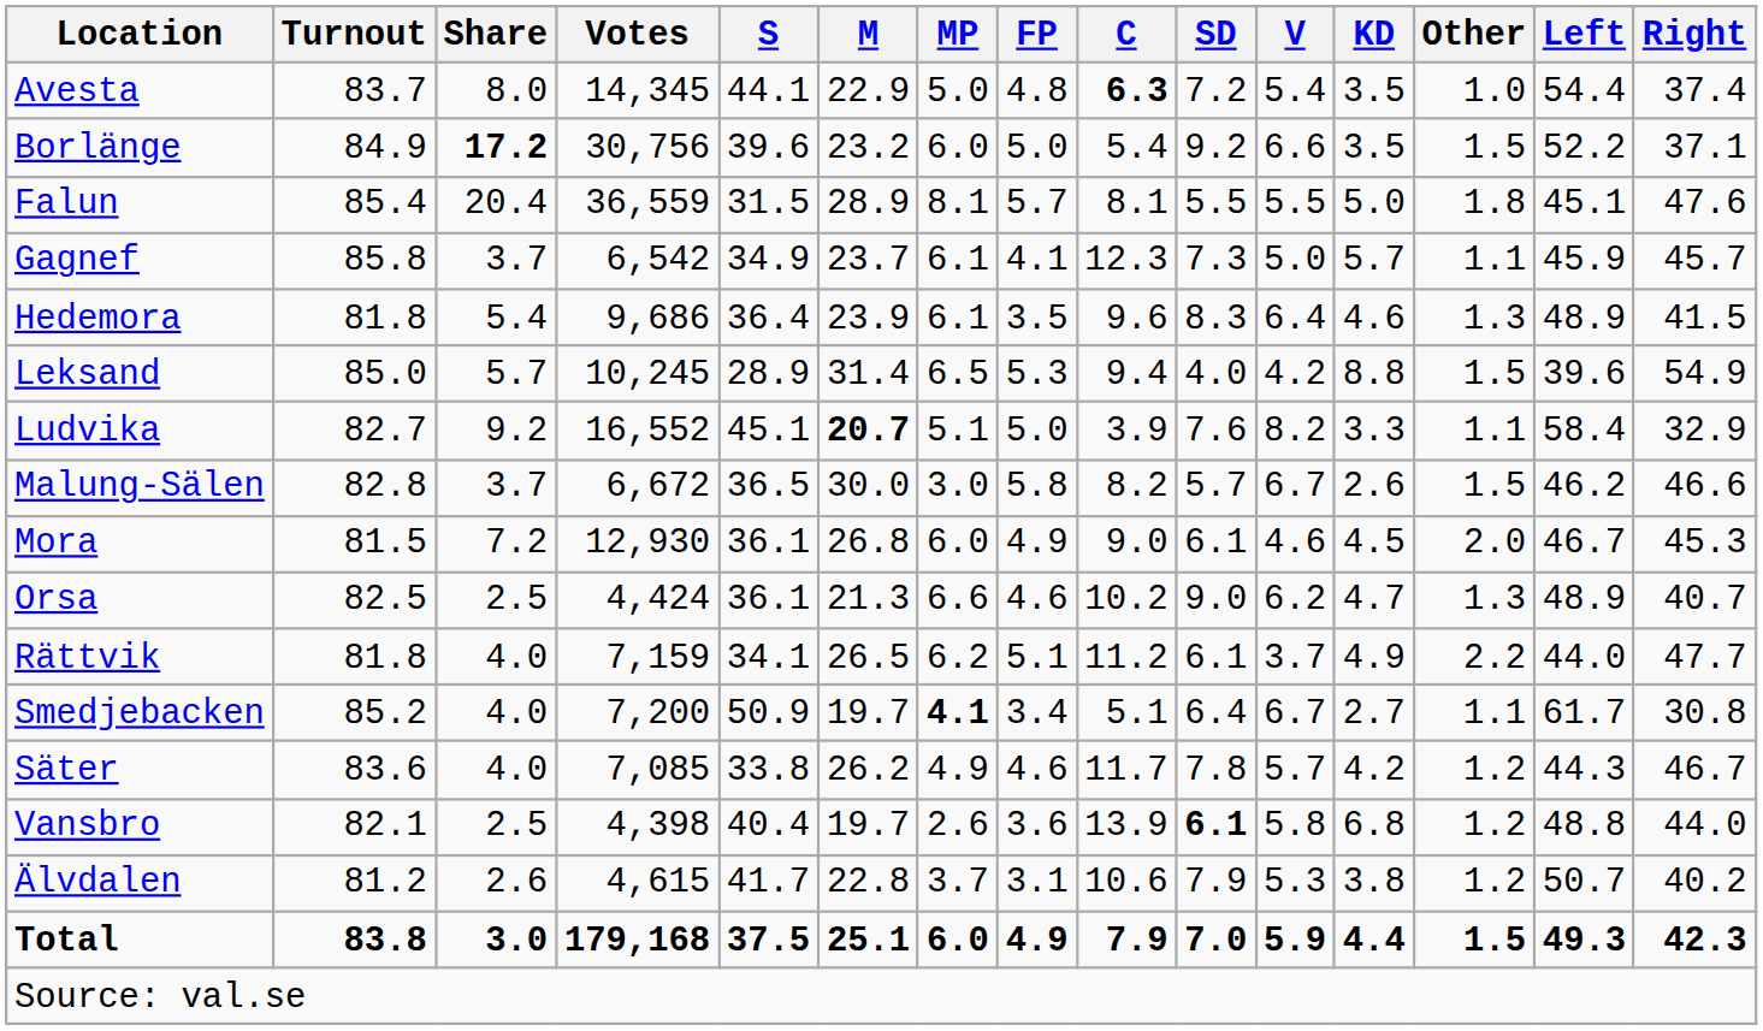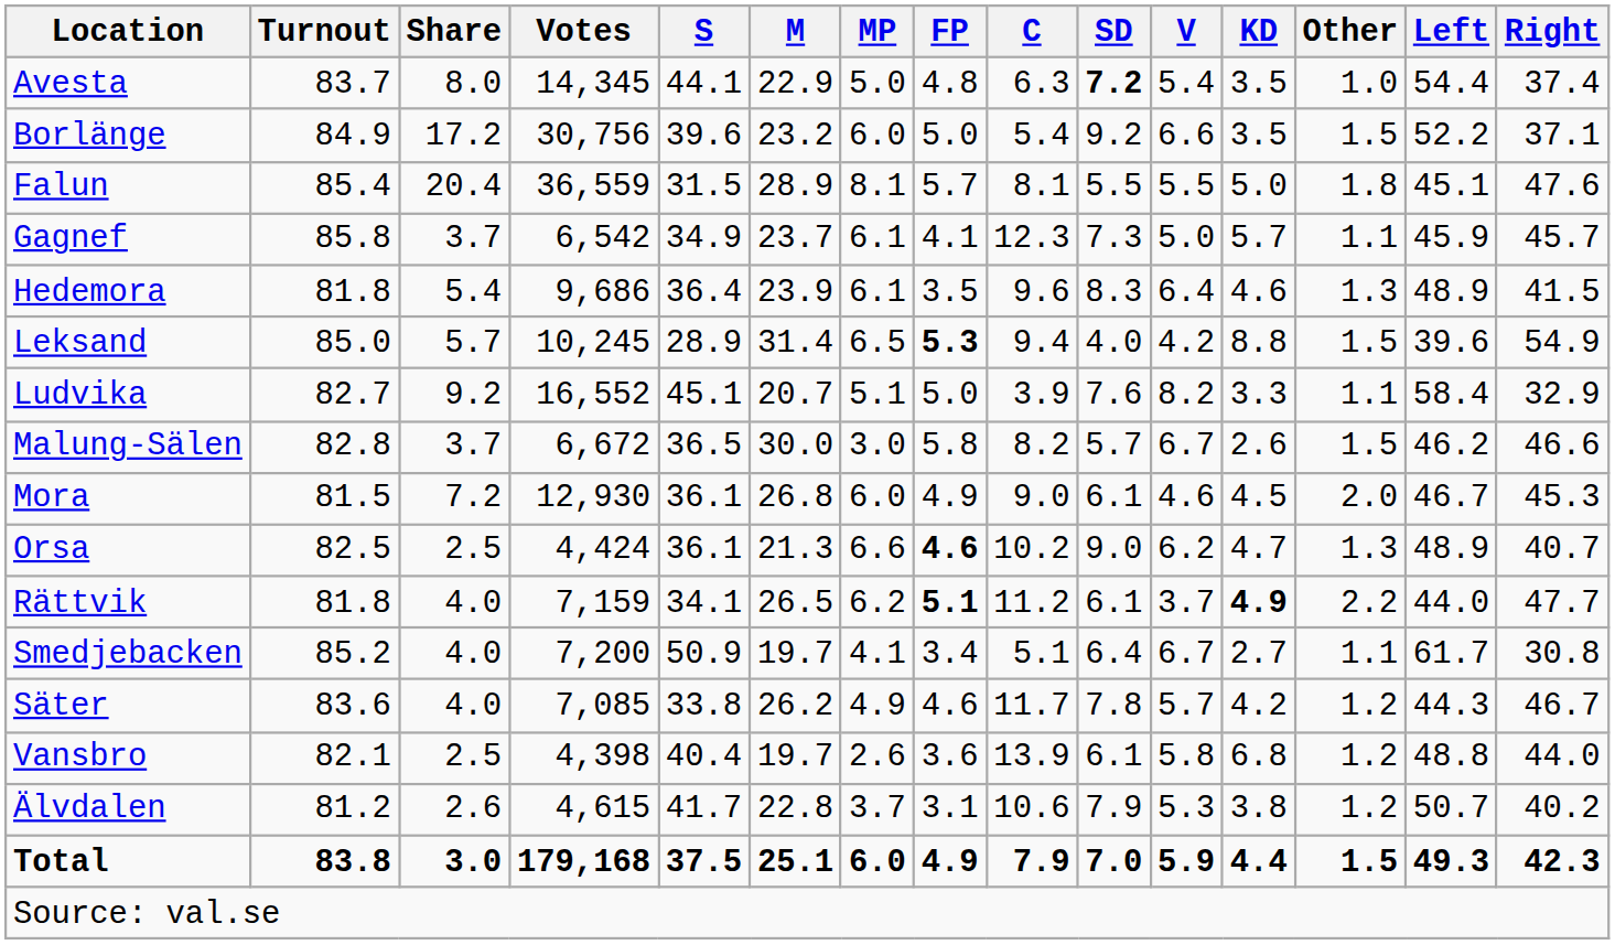Avesta | C: bold -> normal
Avesta | SD: normal -> bold
Borlänge | Share: bold -> normal
Leksand | FP: normal -> bold
Ludvika | M: bold -> normal
Orsa | FP: normal -> bold
Rättvik | FP: normal -> bold
Rättvik | KD: normal -> bold
Smedjebacken | MP: bold -> normal
Vansbro | SD: bold -> normal
